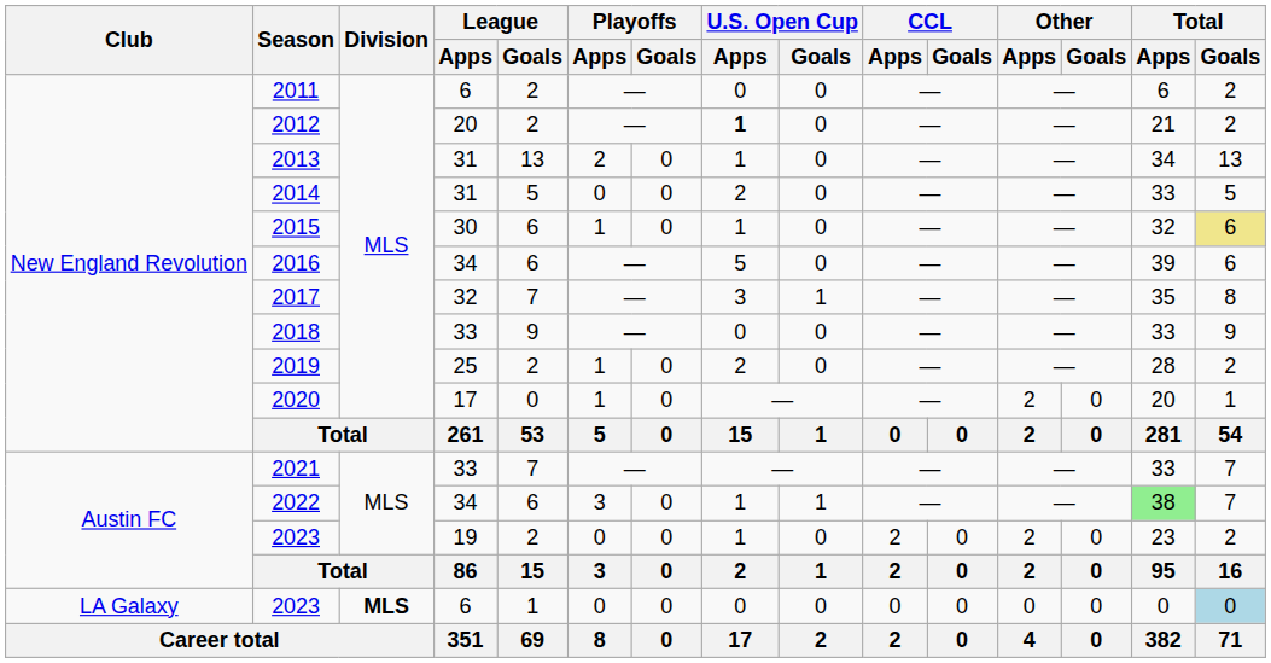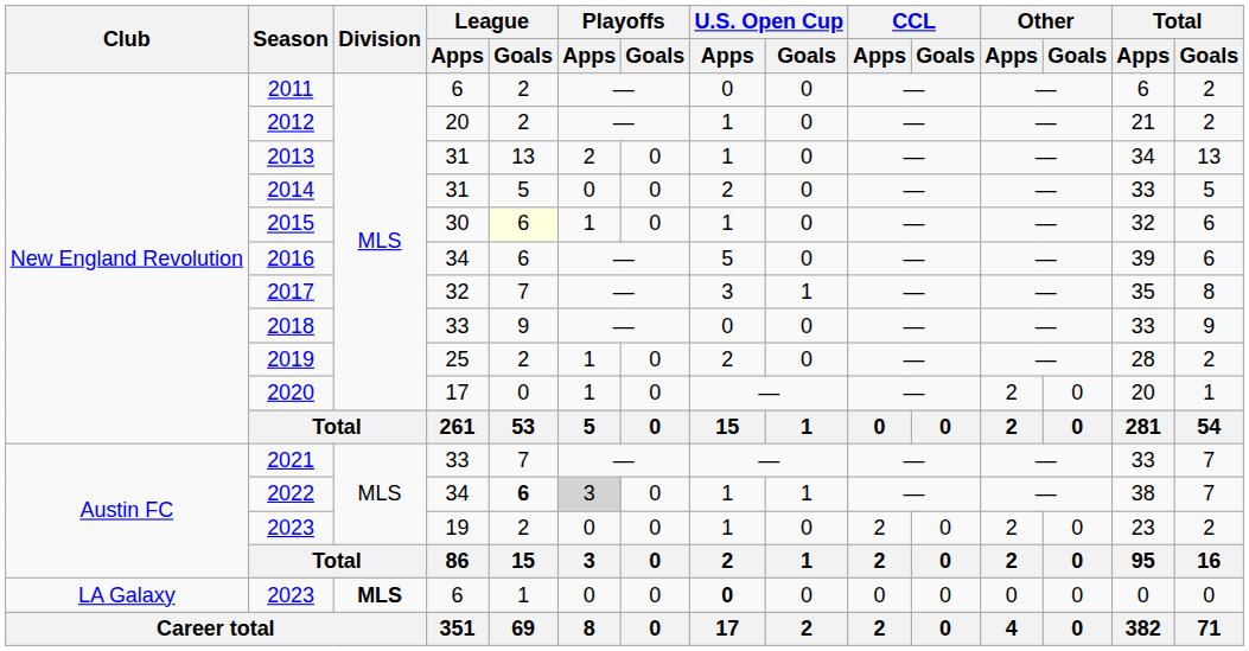2012 | U.S. Open Cup / Apps: bold -> normal
2015 | League / Goals: no background -> lightyellow background
2015 | Total / Goals: khaki background -> no background
2022 | League / Goals: normal -> bold
2022 | Playoffs / Apps: no background -> lightgrey background
2022 | Total / Apps: lightgreen background -> no background
2023 / 6 | U.S. Open Cup / Apps: normal -> bold
2023 / 6 | Total / Goals: lightblue background -> no background
